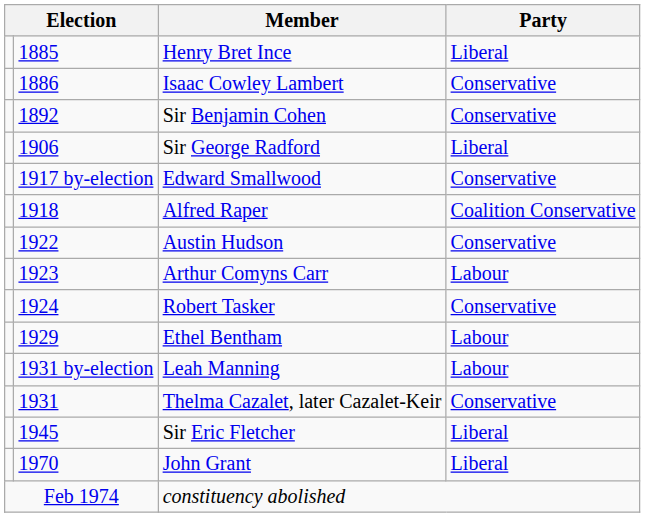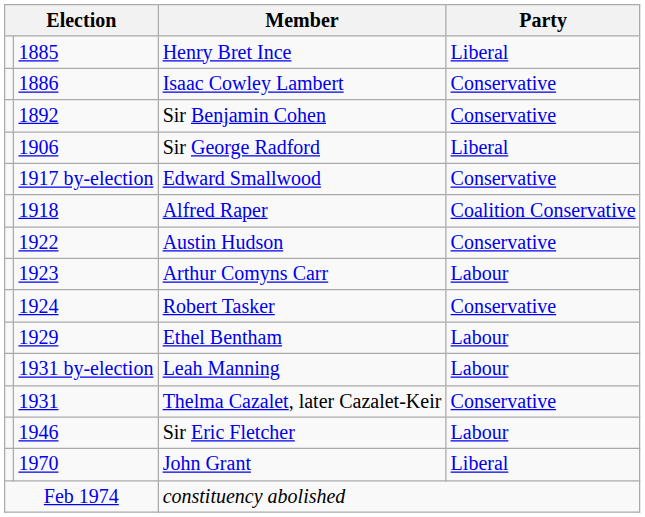Sir Eric Fletcher | column 2: 1945 -> 1946
Sir Eric Fletcher | Party: Liberal -> Labour
